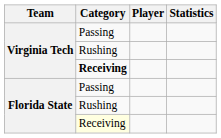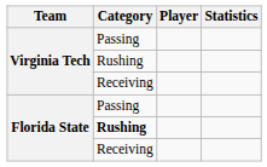Virginia Tech / Receiving | Category: bold -> normal
Florida State / Rushing | Category: normal -> bold
Florida State / Receiving | Category: lightyellow background -> no background
